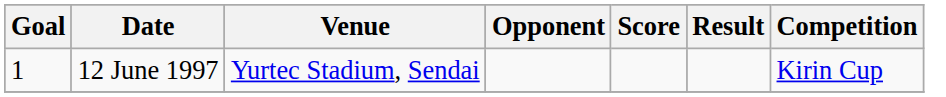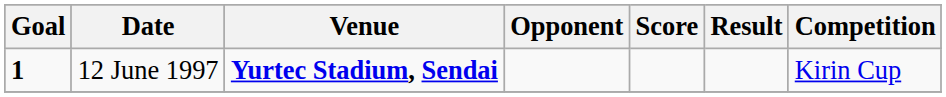12 June 1997 | Goal: normal -> bold
12 June 1997 | Venue: normal -> bold
